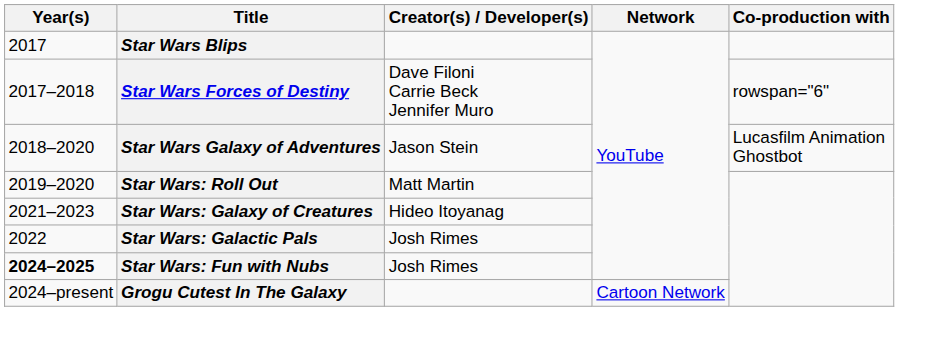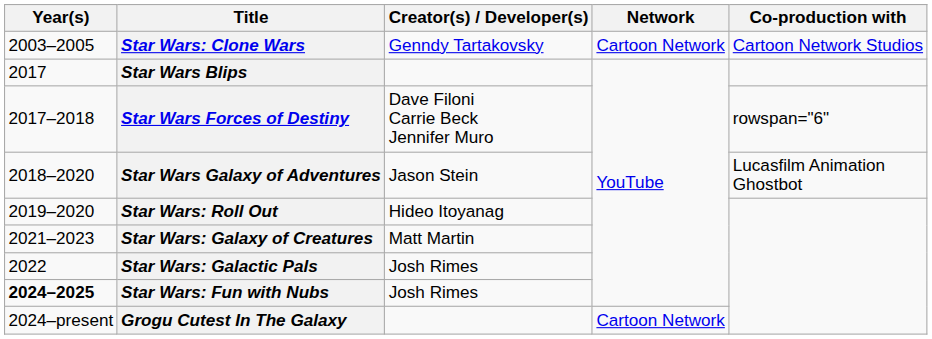+ row: 2003–2005 | Star Wars: Clone Wars | Genndy Tartakovsky | Cartoon Network | Cartoon Network Studios
Star Wars: Roll Out | Creator(s) / Developer(s): Matt Martin -> Hideo Itoyanag
Star Wars: Galaxy of Creatures | Creator(s) / Developer(s): Hideo Itoyanag -> Matt Martin
